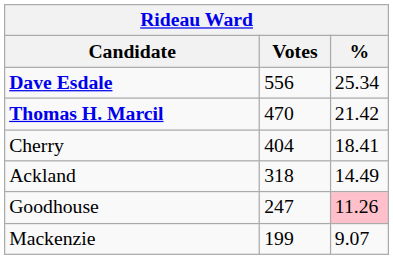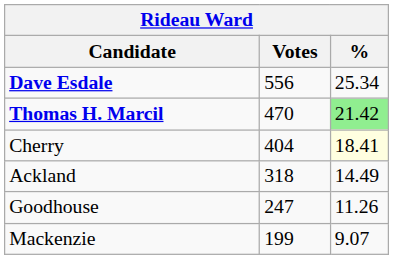Thomas H. Marcil | %: no background -> lightgreen background
Cherry | %: no background -> lightyellow background
Goodhouse | %: pink background -> no background
